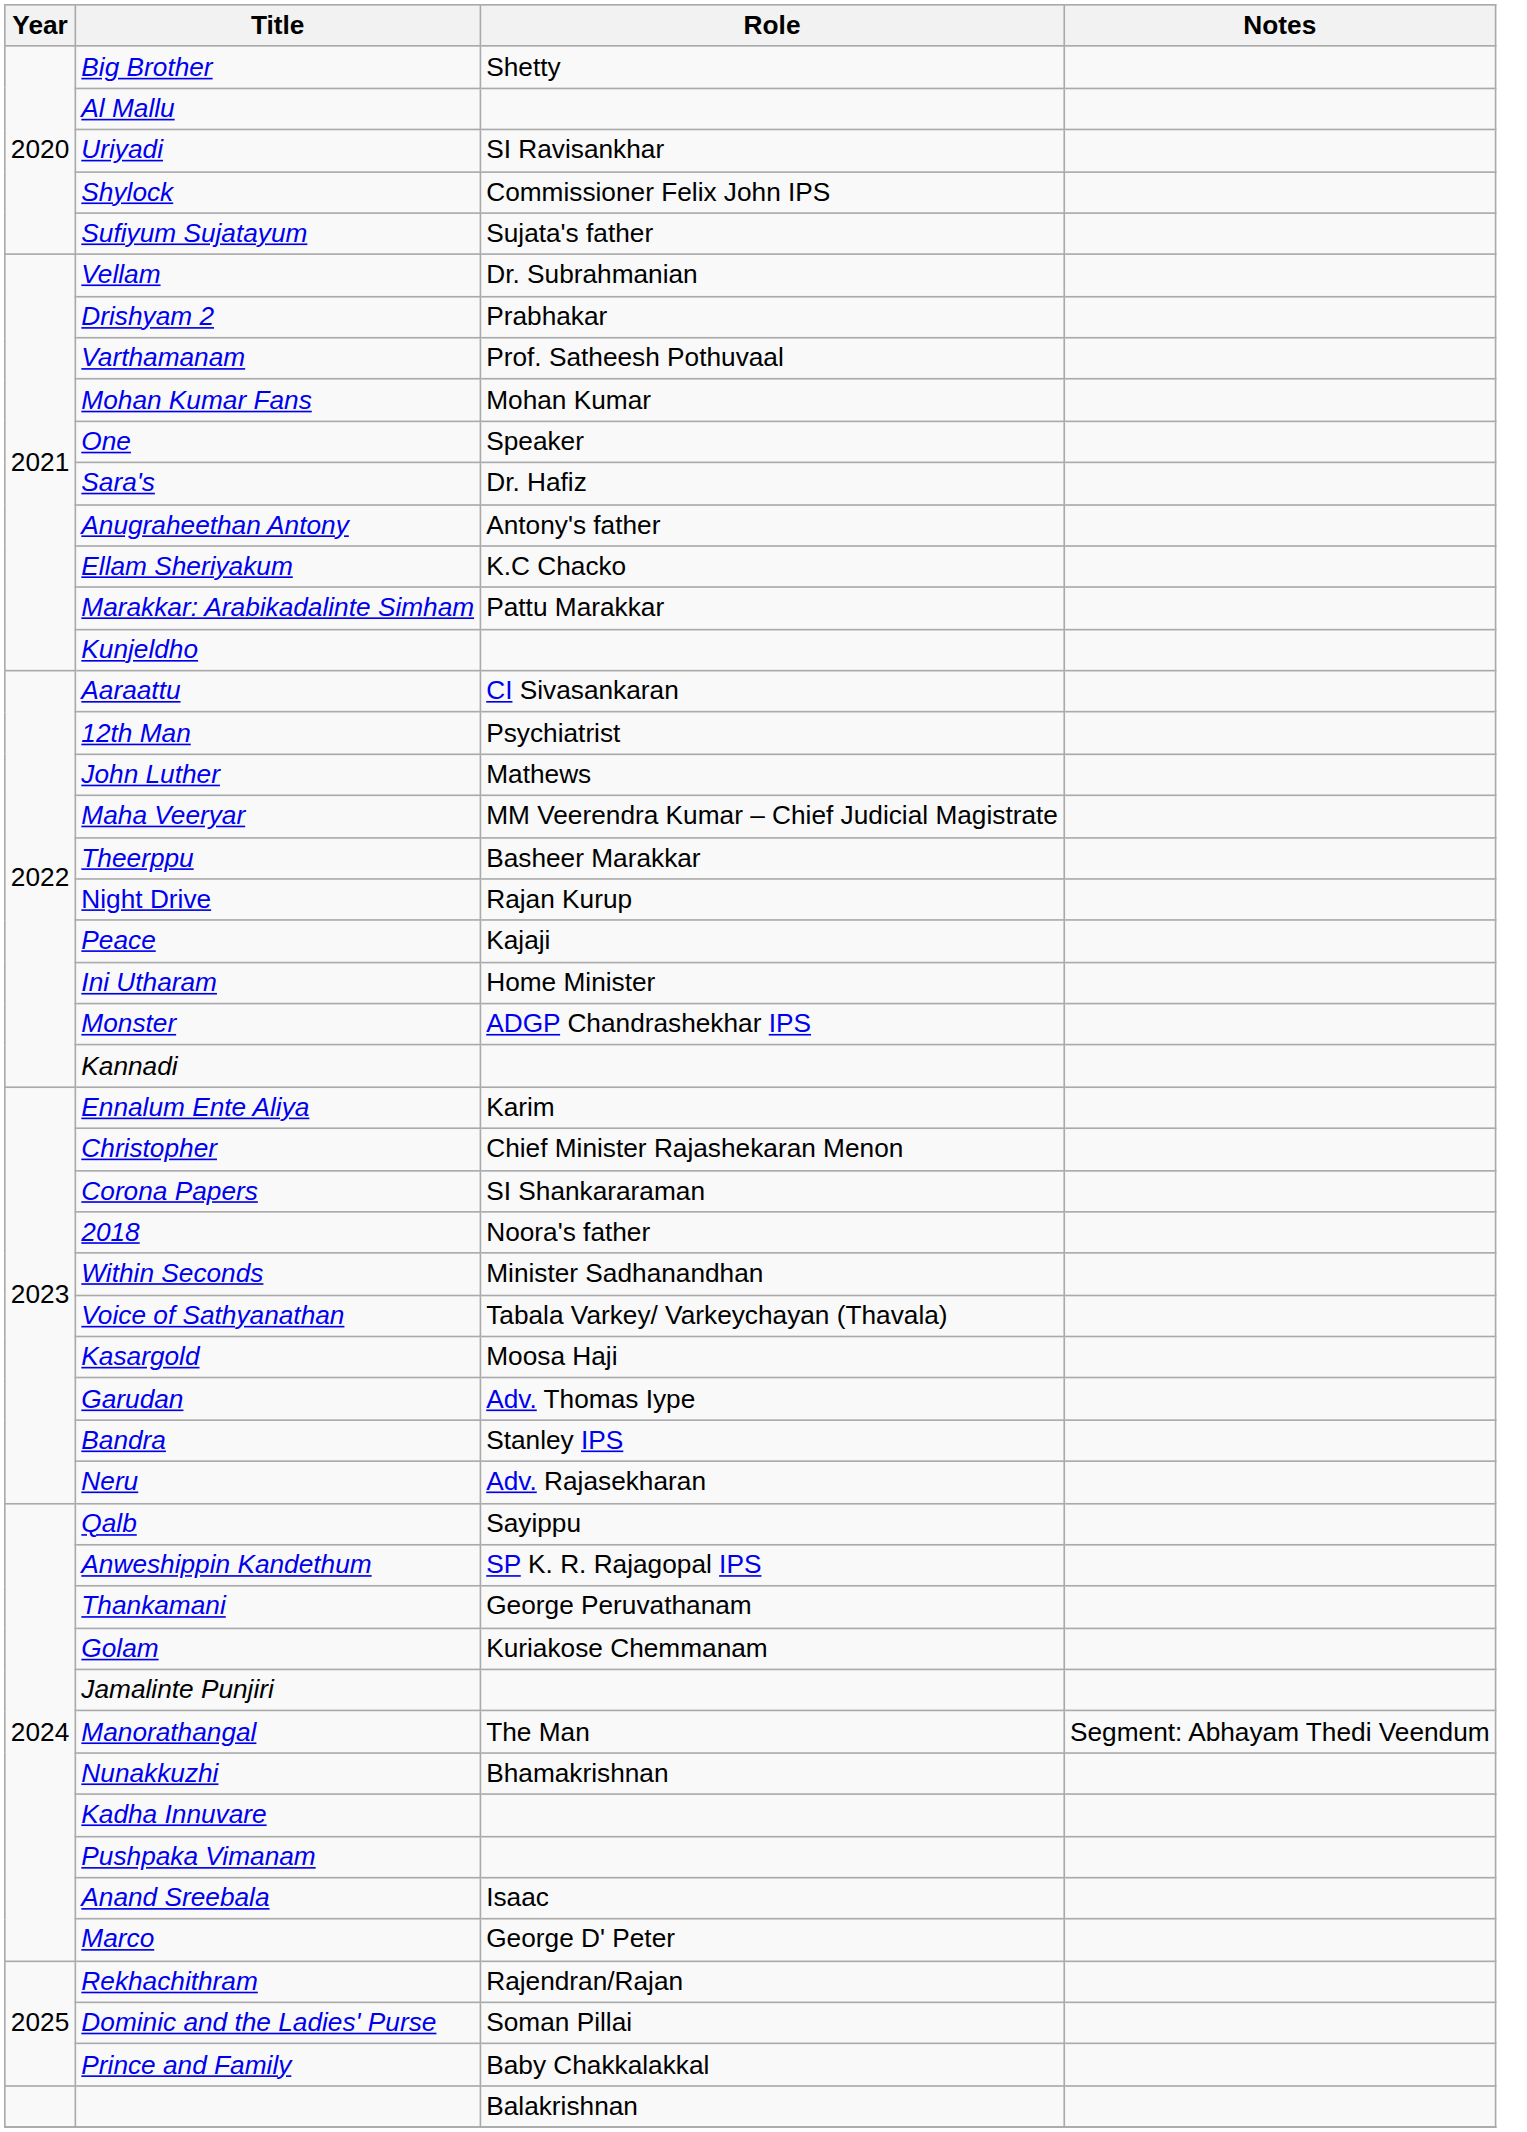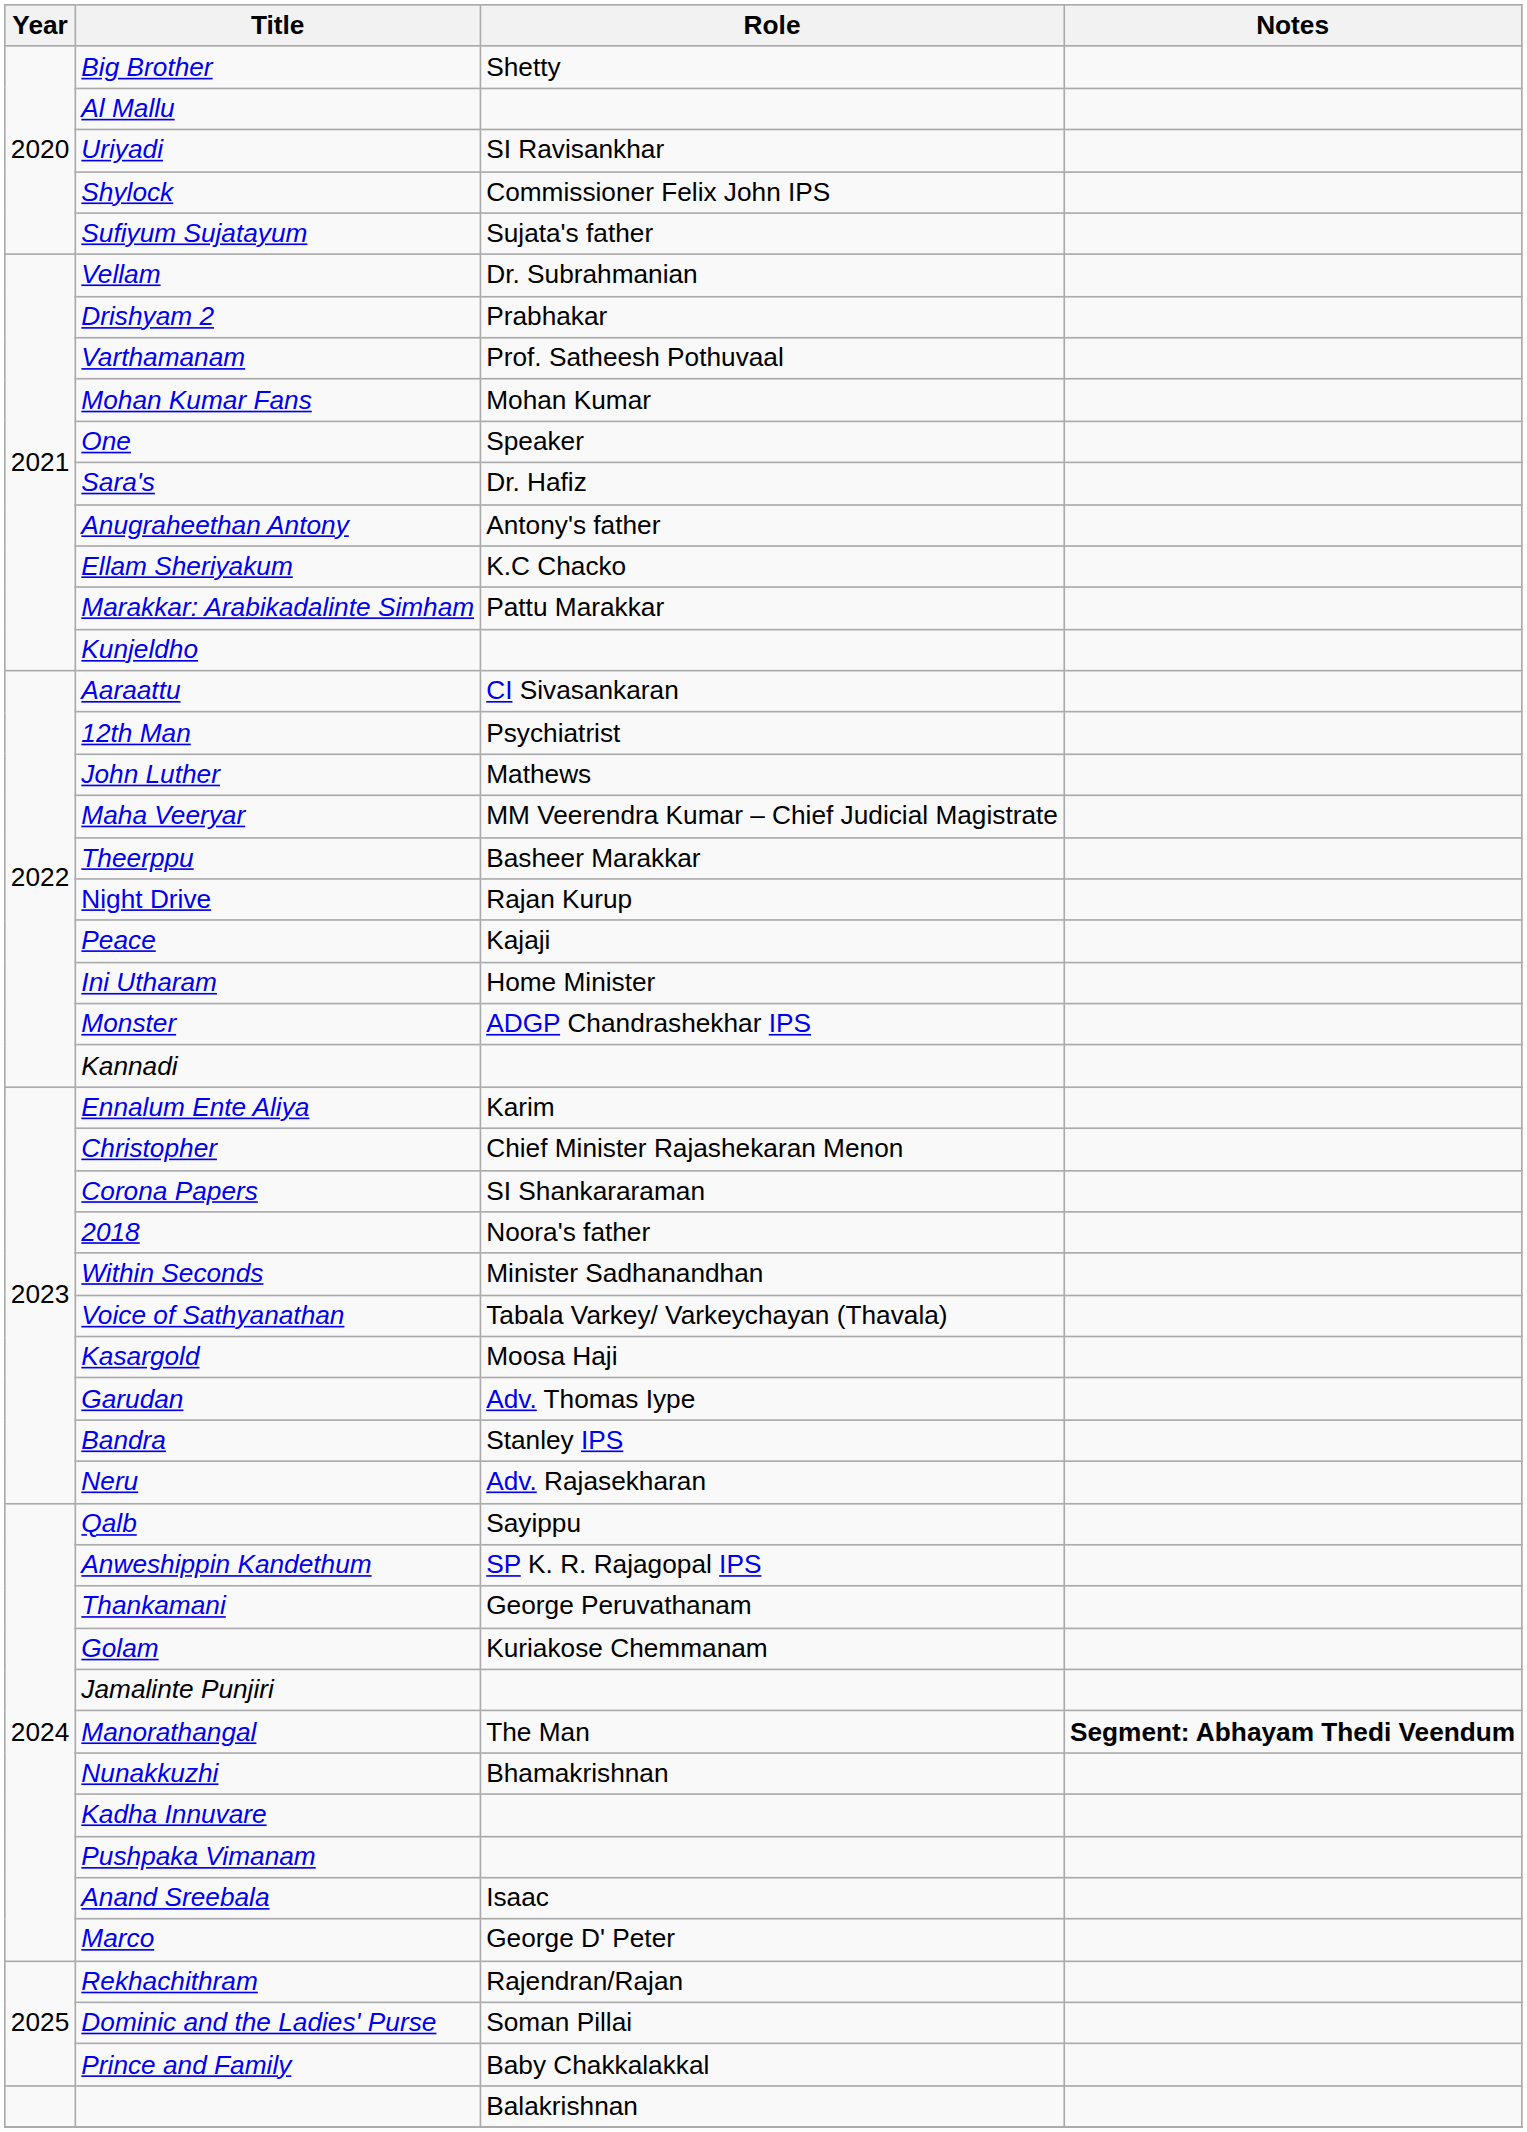Manorathangal | Notes: normal -> bold
